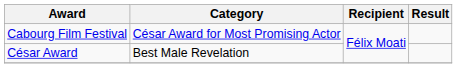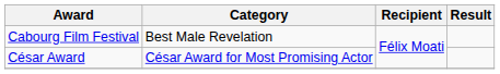Cabourg Film Festival | Category: César Award for Most Promising Actor -> Best Male Revelation
César Award | Category: Best Male Revelation -> César Award for Most Promising Actor
